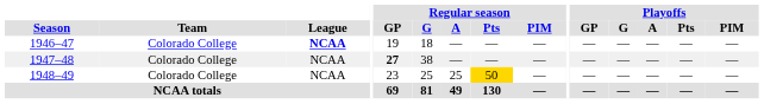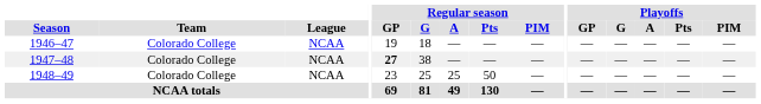1946–47 | League: bold -> normal
1948–49 | Regular season / Pts: gold background -> no background
